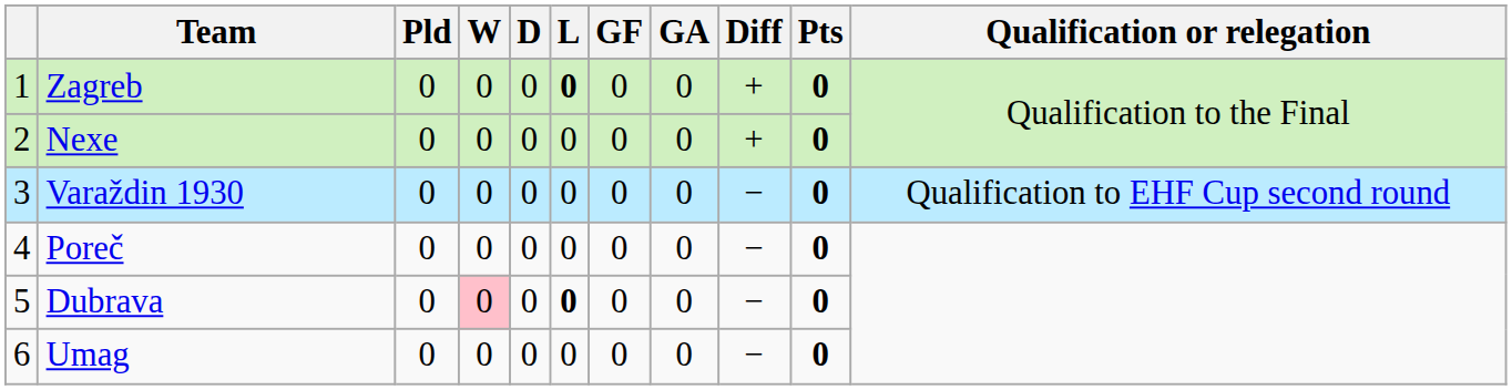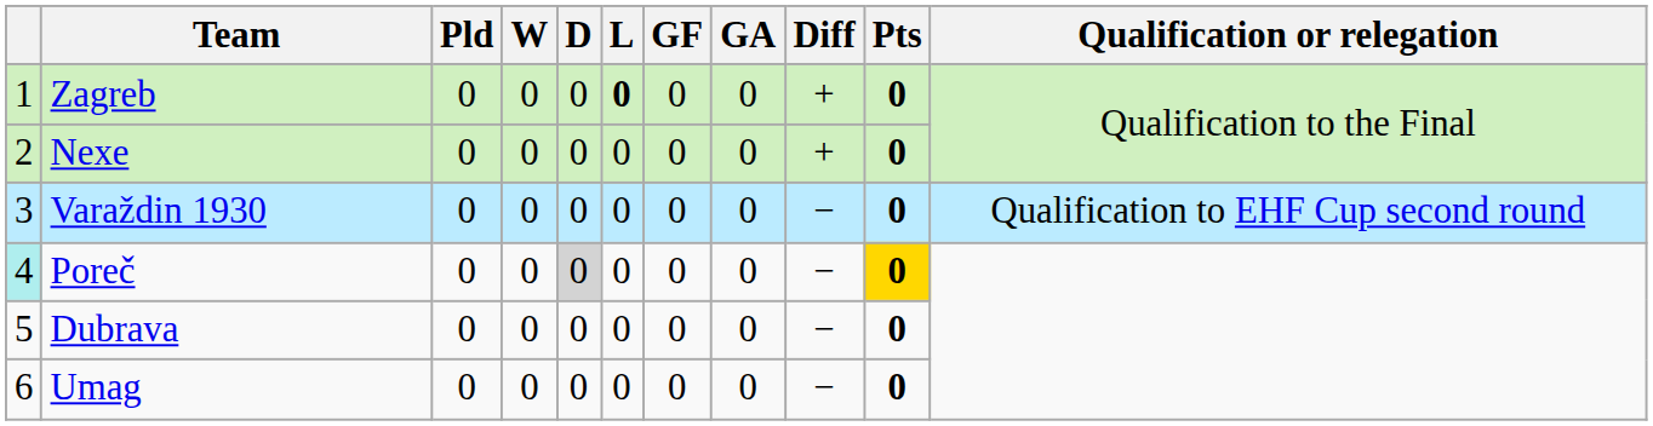Poreč | column 1: no background -> paleturquoise background
Poreč | D: no background -> lightgrey background
Poreč | Pts: no background -> gold background
Dubrava | W: pink background -> no background
Dubrava | L: bold -> normal
